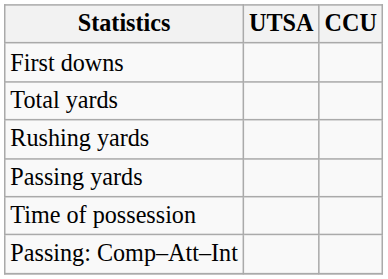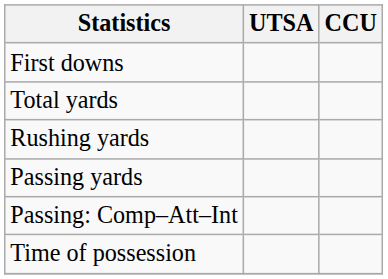rows swapped: Passing: Comp–Att–Int <-> Time of possession
